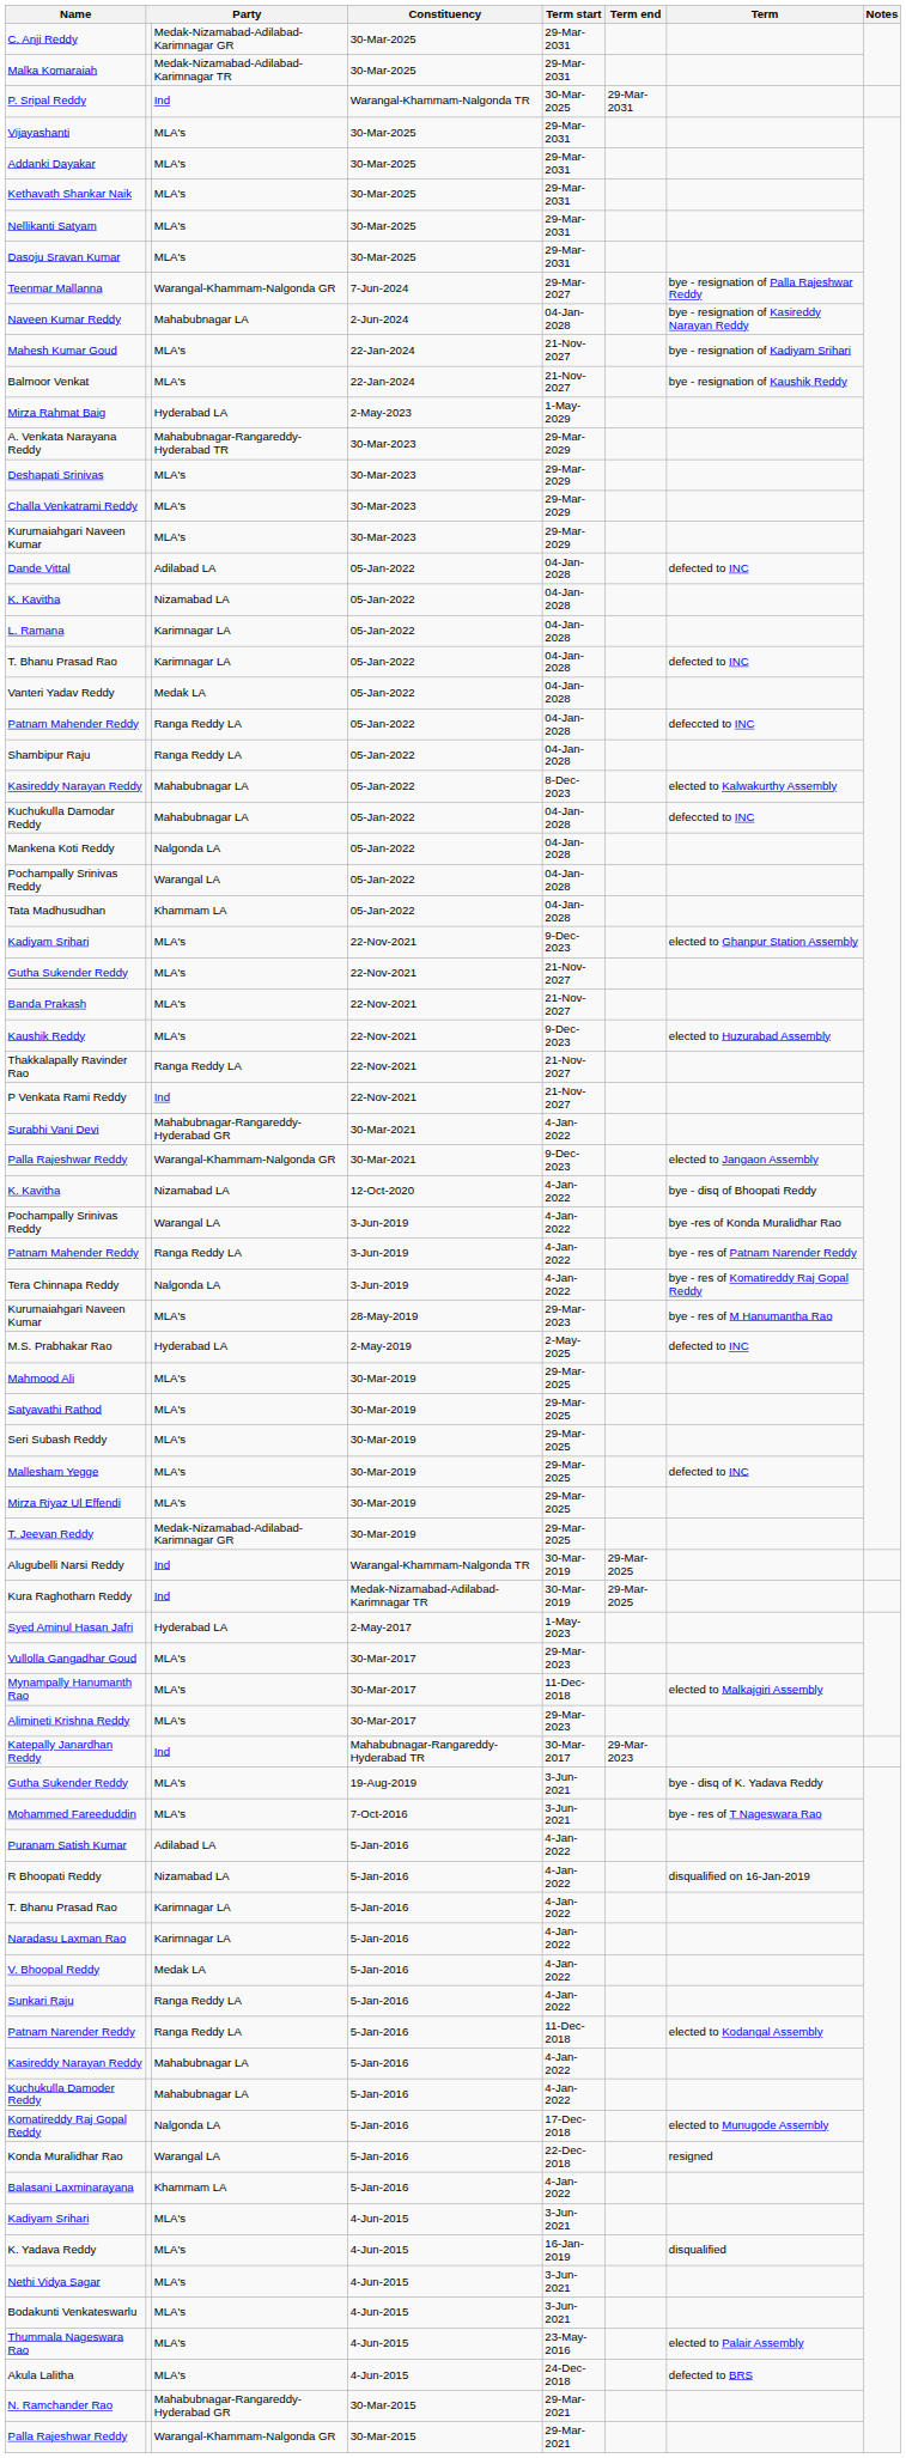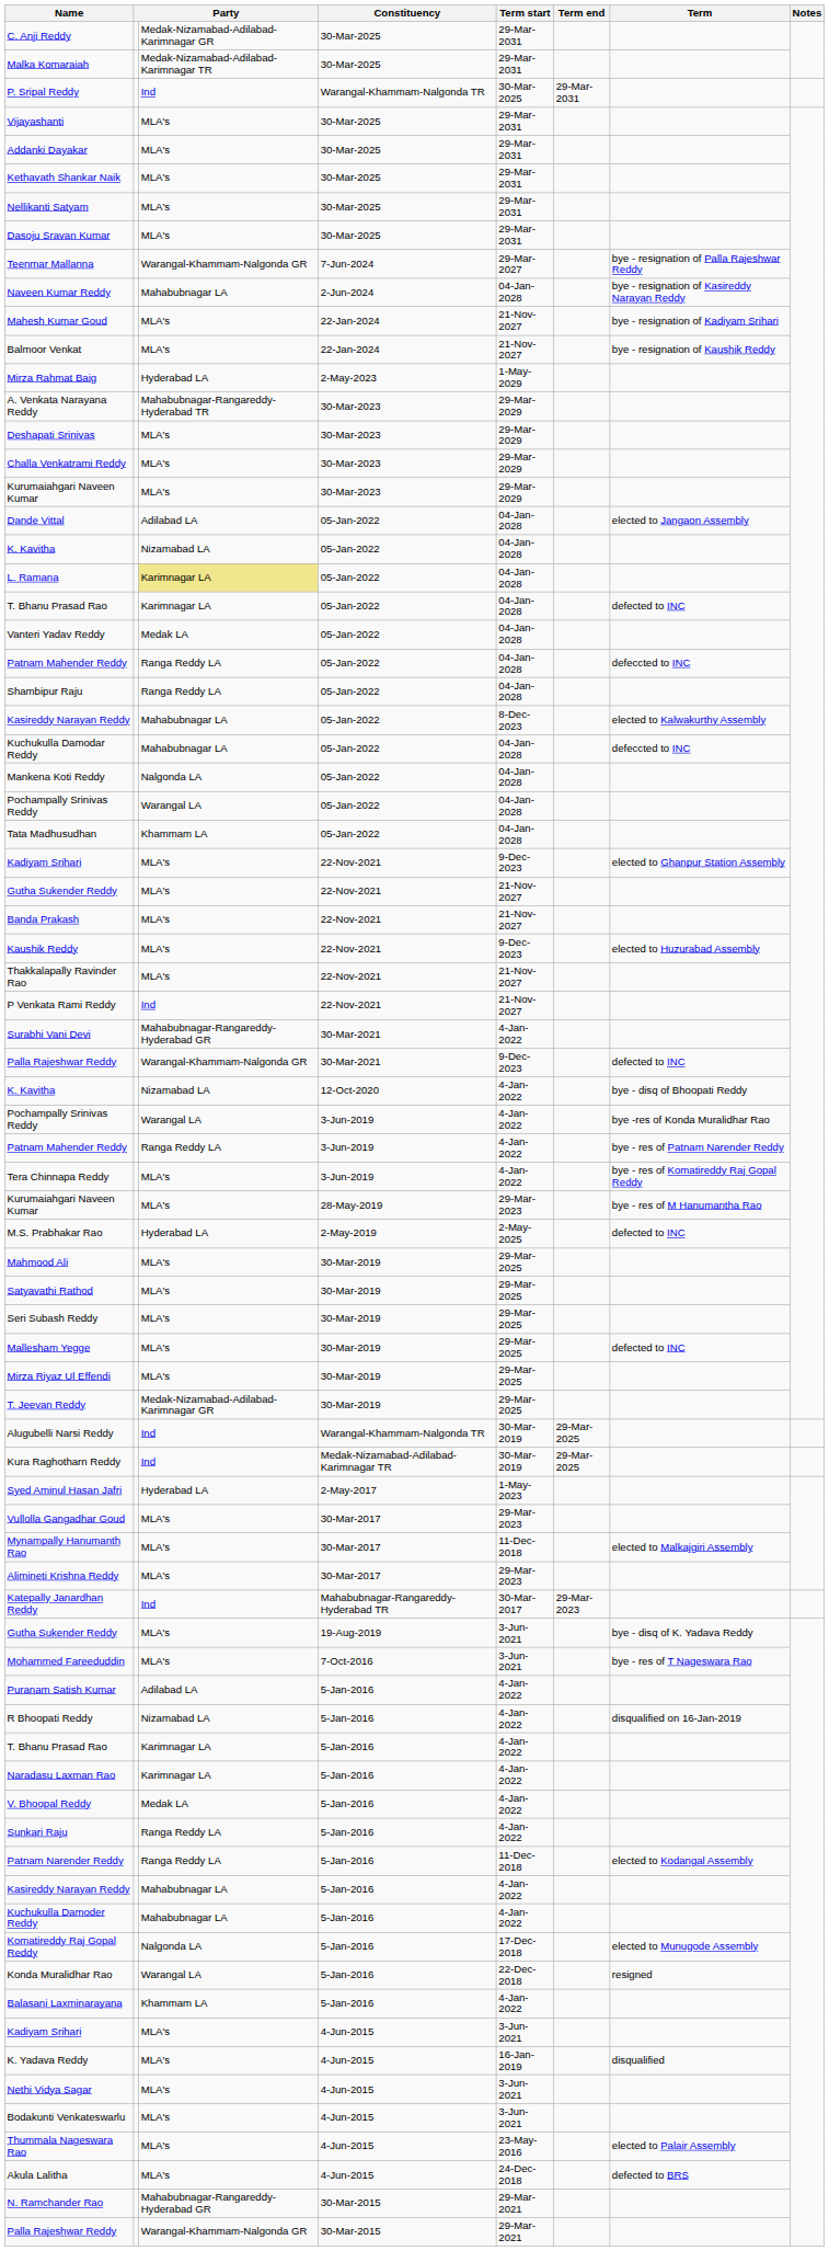Dande Vittal | Term: defected to INC -> elected to Jangaon Assembly
L. Ramana | column 3: no background -> khaki background
Thakkalapally Ravinder Rao | column 3: Ranga Reddy LA -> MLA's
Palla Rajeshwar Reddy / 30-Mar-2021 | Term: elected to Jangaon Assembly -> defected to INC
Tera Chinnapa Reddy | column 3: Nalgonda LA -> MLA's
